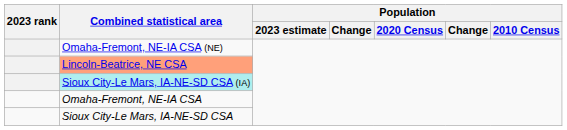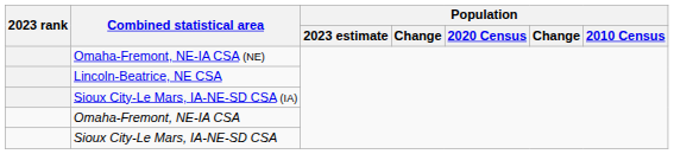Lincoln-Beatrice, NE CSA | Combined statistical area: lightsalmon background -> no background
Sioux City-Le Mars, IA-NE-SD CSA (IA) | Combined statistical area: paleturquoise background -> no background
